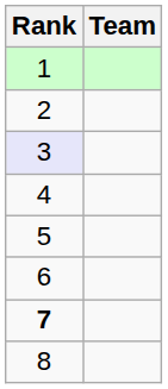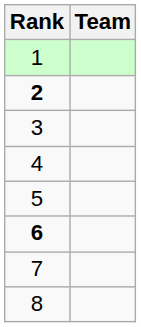2 | Rank: normal -> bold
3 | Rank: lavender background -> no background
6 | Rank: normal -> bold
7 | Rank: bold -> normal
